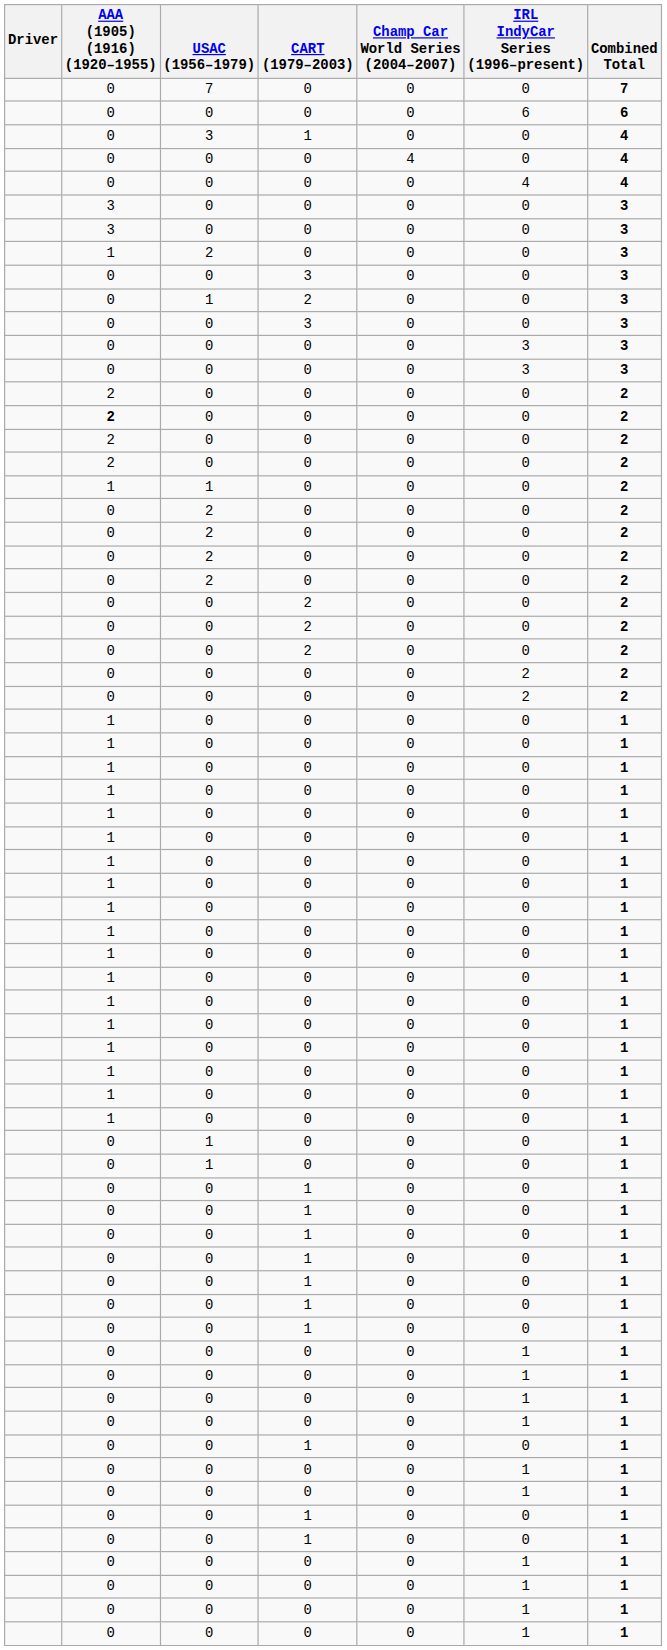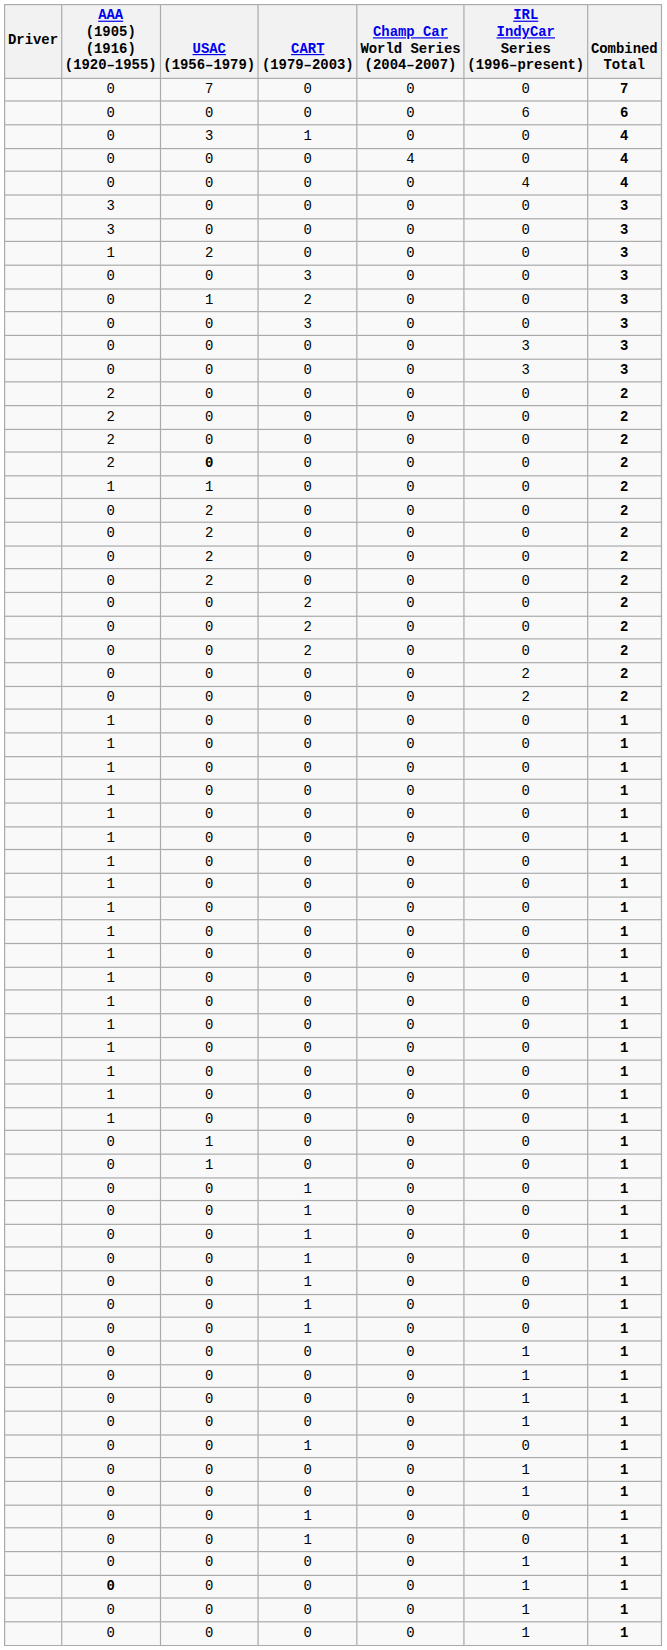row 16 | AAA (1905) (1916) (1920–1955): bold -> normal
row 18 | USAC (1956–1979): normal -> bold
row 66 | AAA (1905) (1916) (1920–1955): normal -> bold
